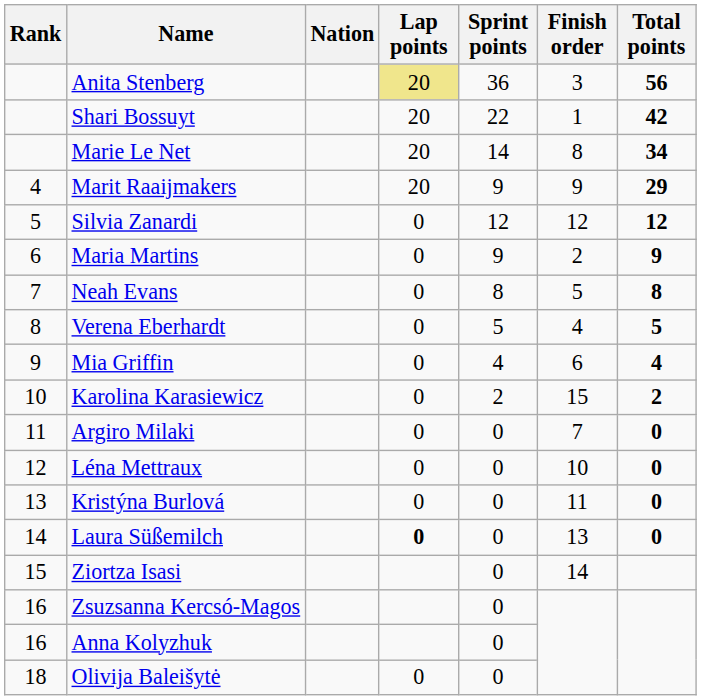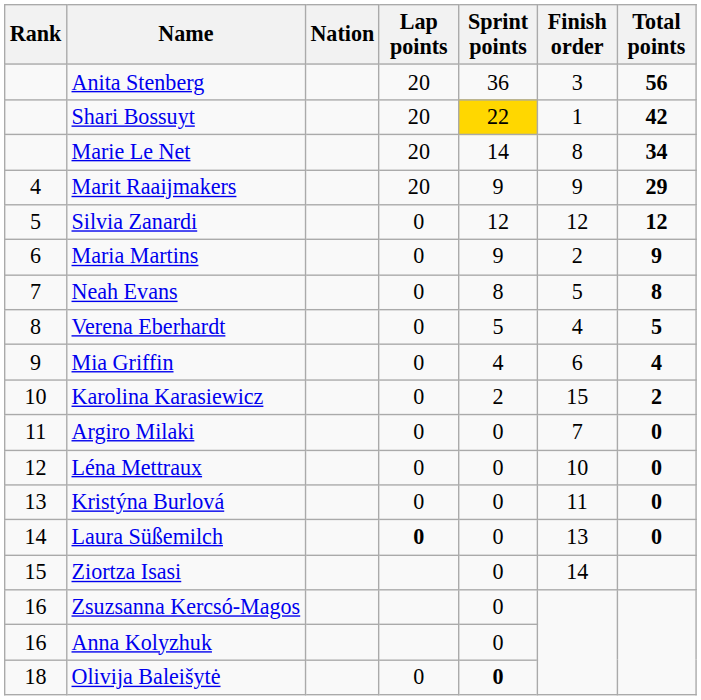Anita Stenberg | Lap points: khaki background -> no background
Shari Bossuyt | Sprint points: no background -> gold background
Olivija Baleišytė | Sprint points: normal -> bold
